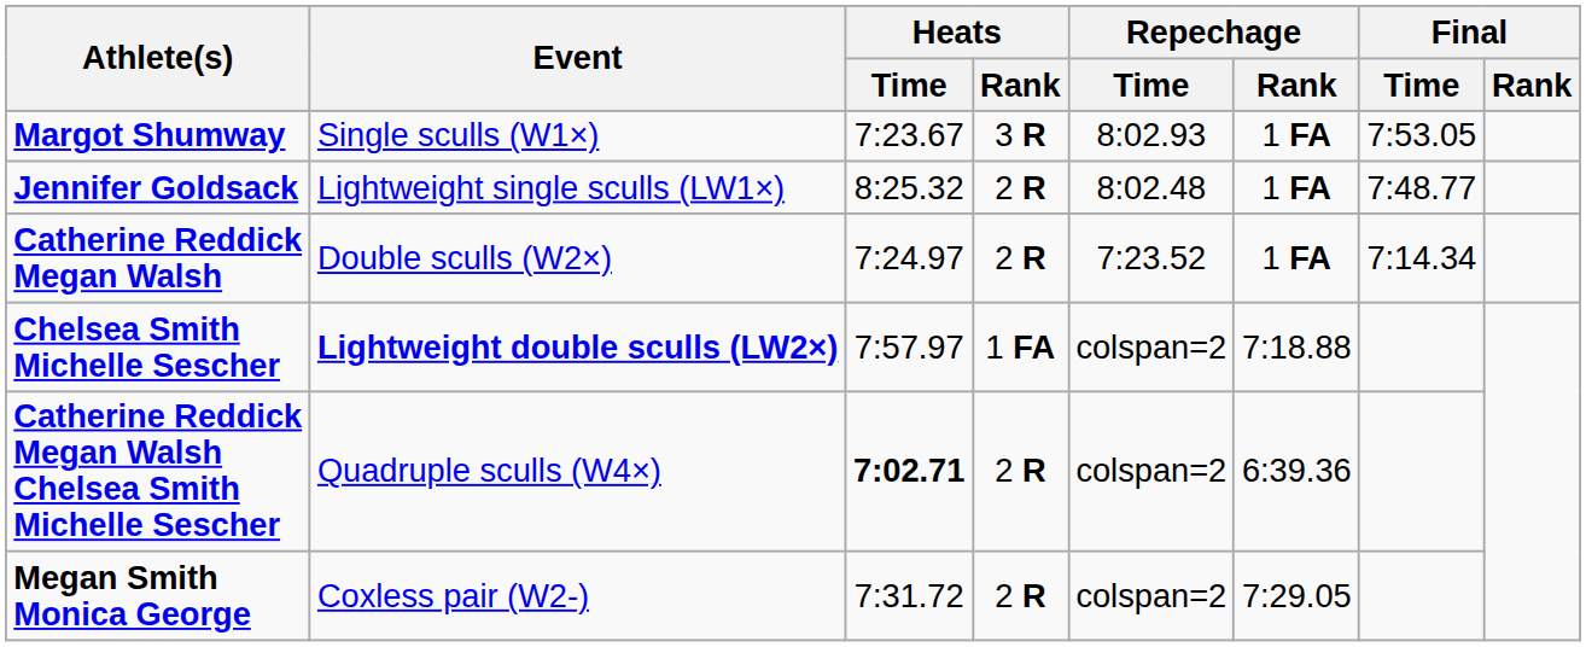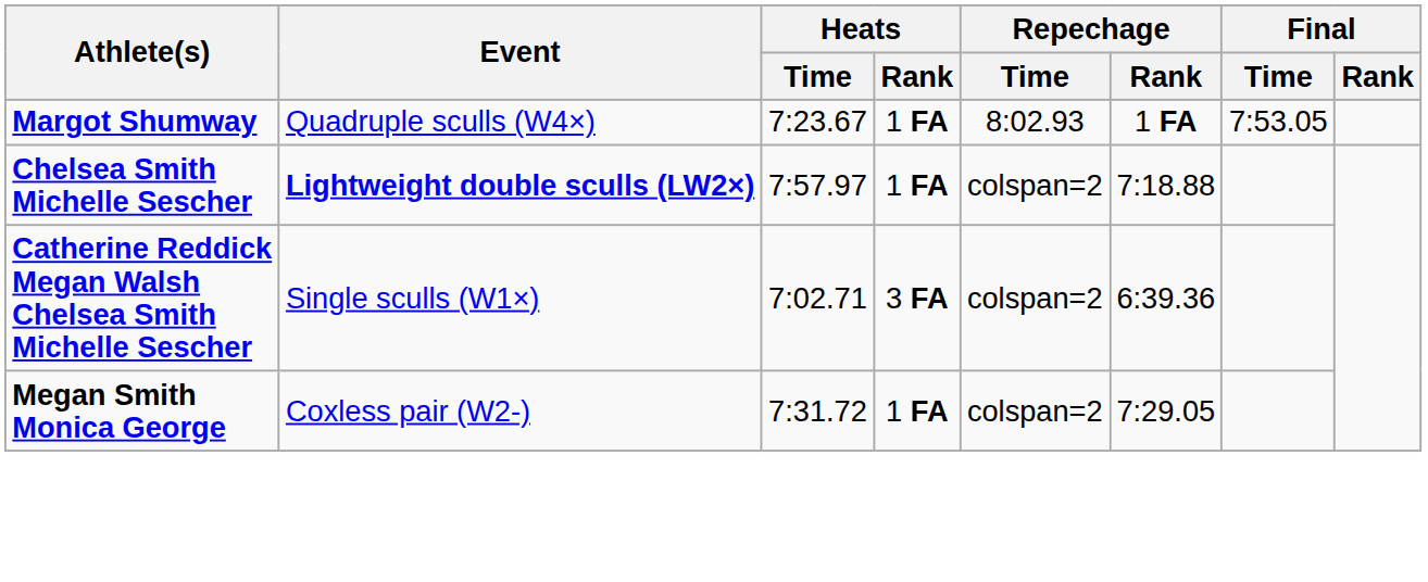Margot Shumway | Event: Single sculls (W1×) -> Quadruple sculls (W4×)
Margot Shumway | Heats / Rank: 3 R -> 1 FA
- row: Jennifer Goldsack | Lightweight single sculls (LW1×) | 8:25.32 | 2 R | 8:02.48 | 1 FA | 7:48.77
- row: Catherine Reddick Megan Walsh | Double sculls (W2×) | 7:24.97 | 2 R | 7:23.52 | 1 FA | 7:14.34
Catherine Reddick Megan Walsh Chelsea Smith Michelle Sescher | Event: Quadruple sculls (W4×) -> Single sculls (W1×)
Catherine Reddick Megan Walsh Chelsea Smith Michelle Sescher | Heats / Time: bold -> normal
Catherine Reddick Megan Walsh Chelsea Smith Michelle Sescher | Heats / Rank: 2 R -> 3 FA
Megan Smith Monica George | Heats / Rank: 2 R -> 1 FA
